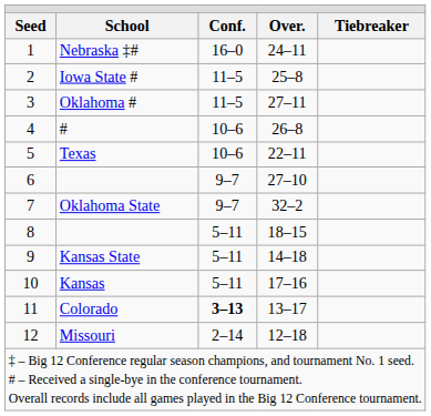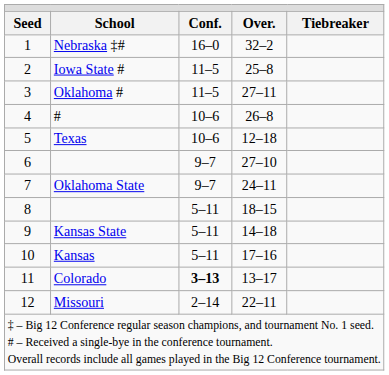Nebraska ‡# | column 4: 24–11 -> 32–2
Texas | column 4: 22–11 -> 12–18
Oklahoma State | column 4: 32–2 -> 24–11
Missouri | column 4: 12–18 -> 22–11
